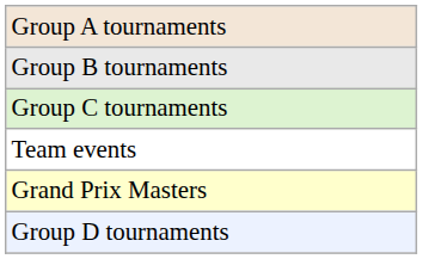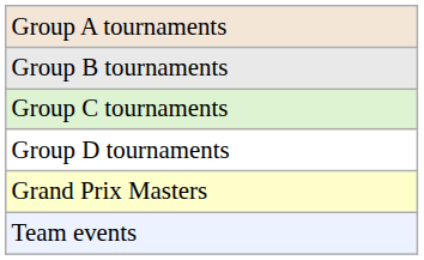row 4 | column 1: Team events -> Group D tournaments
row 6 | column 1: Group D tournaments -> Team events
